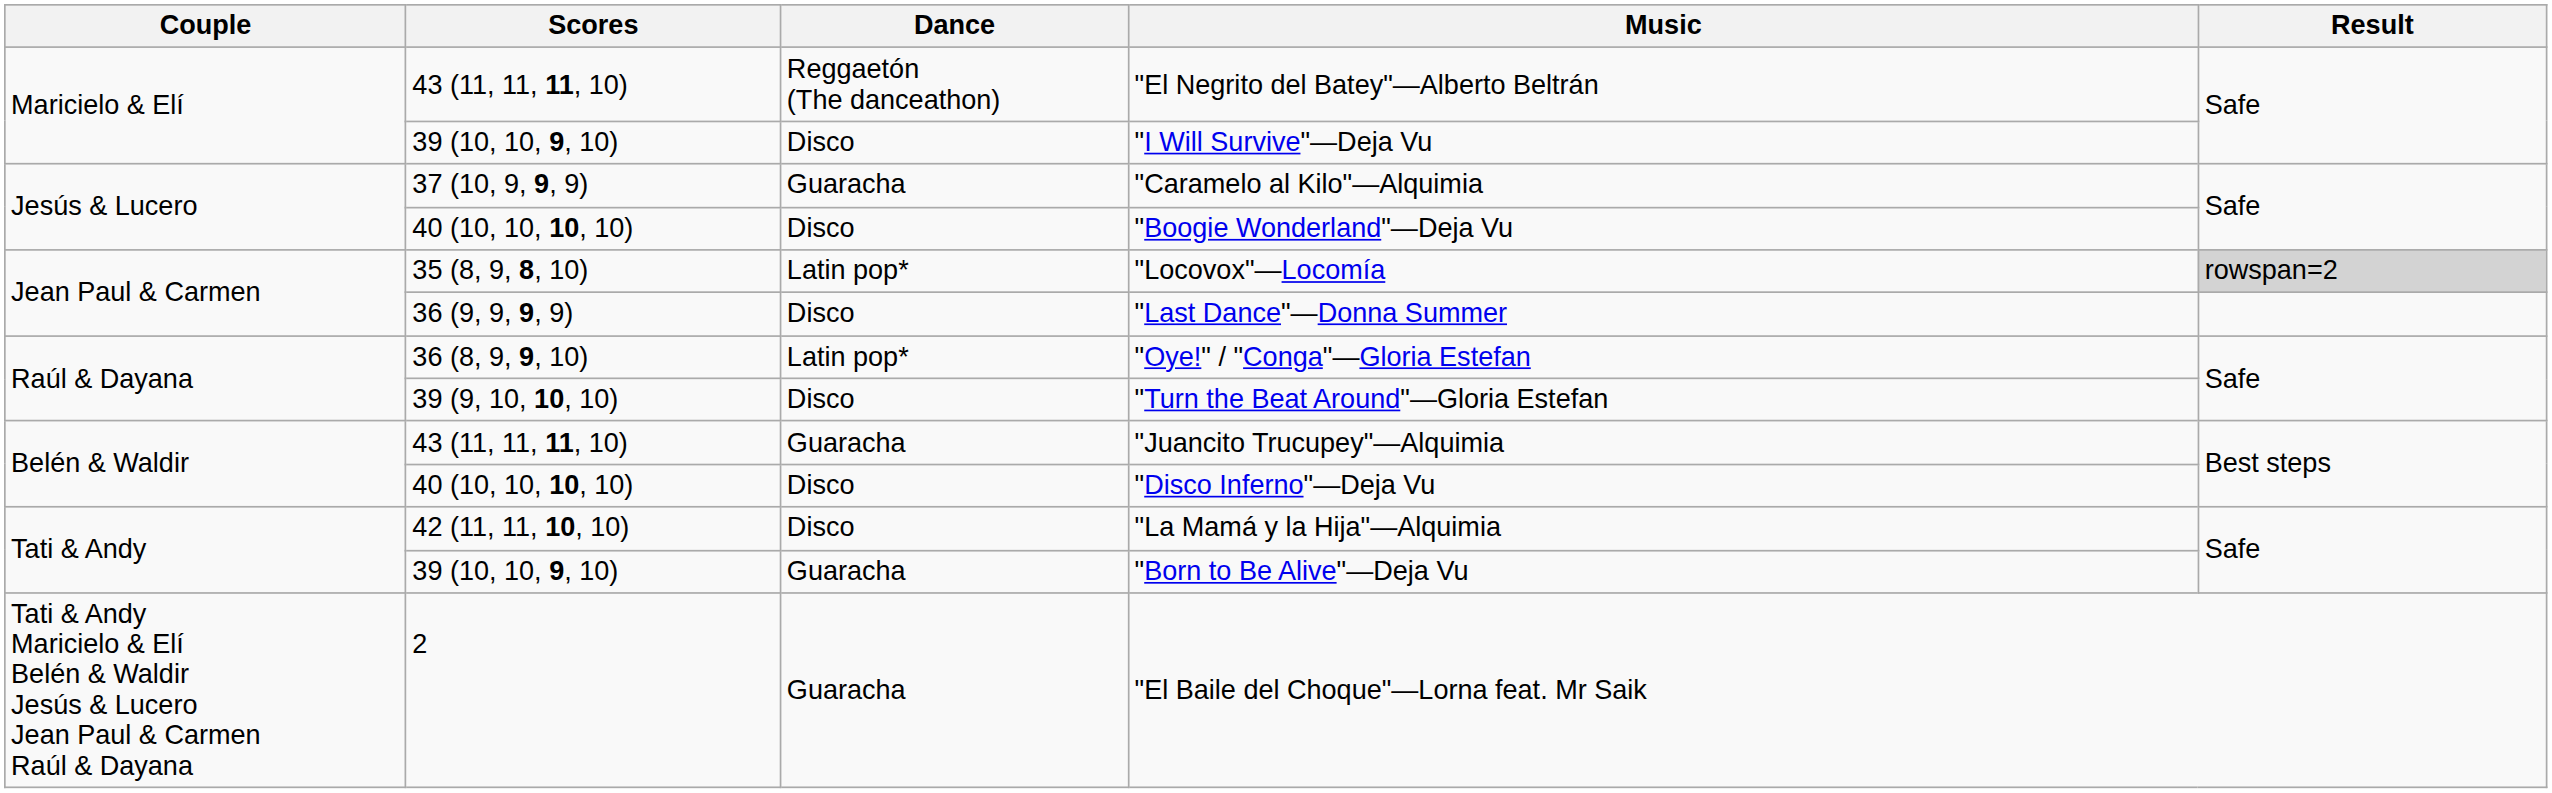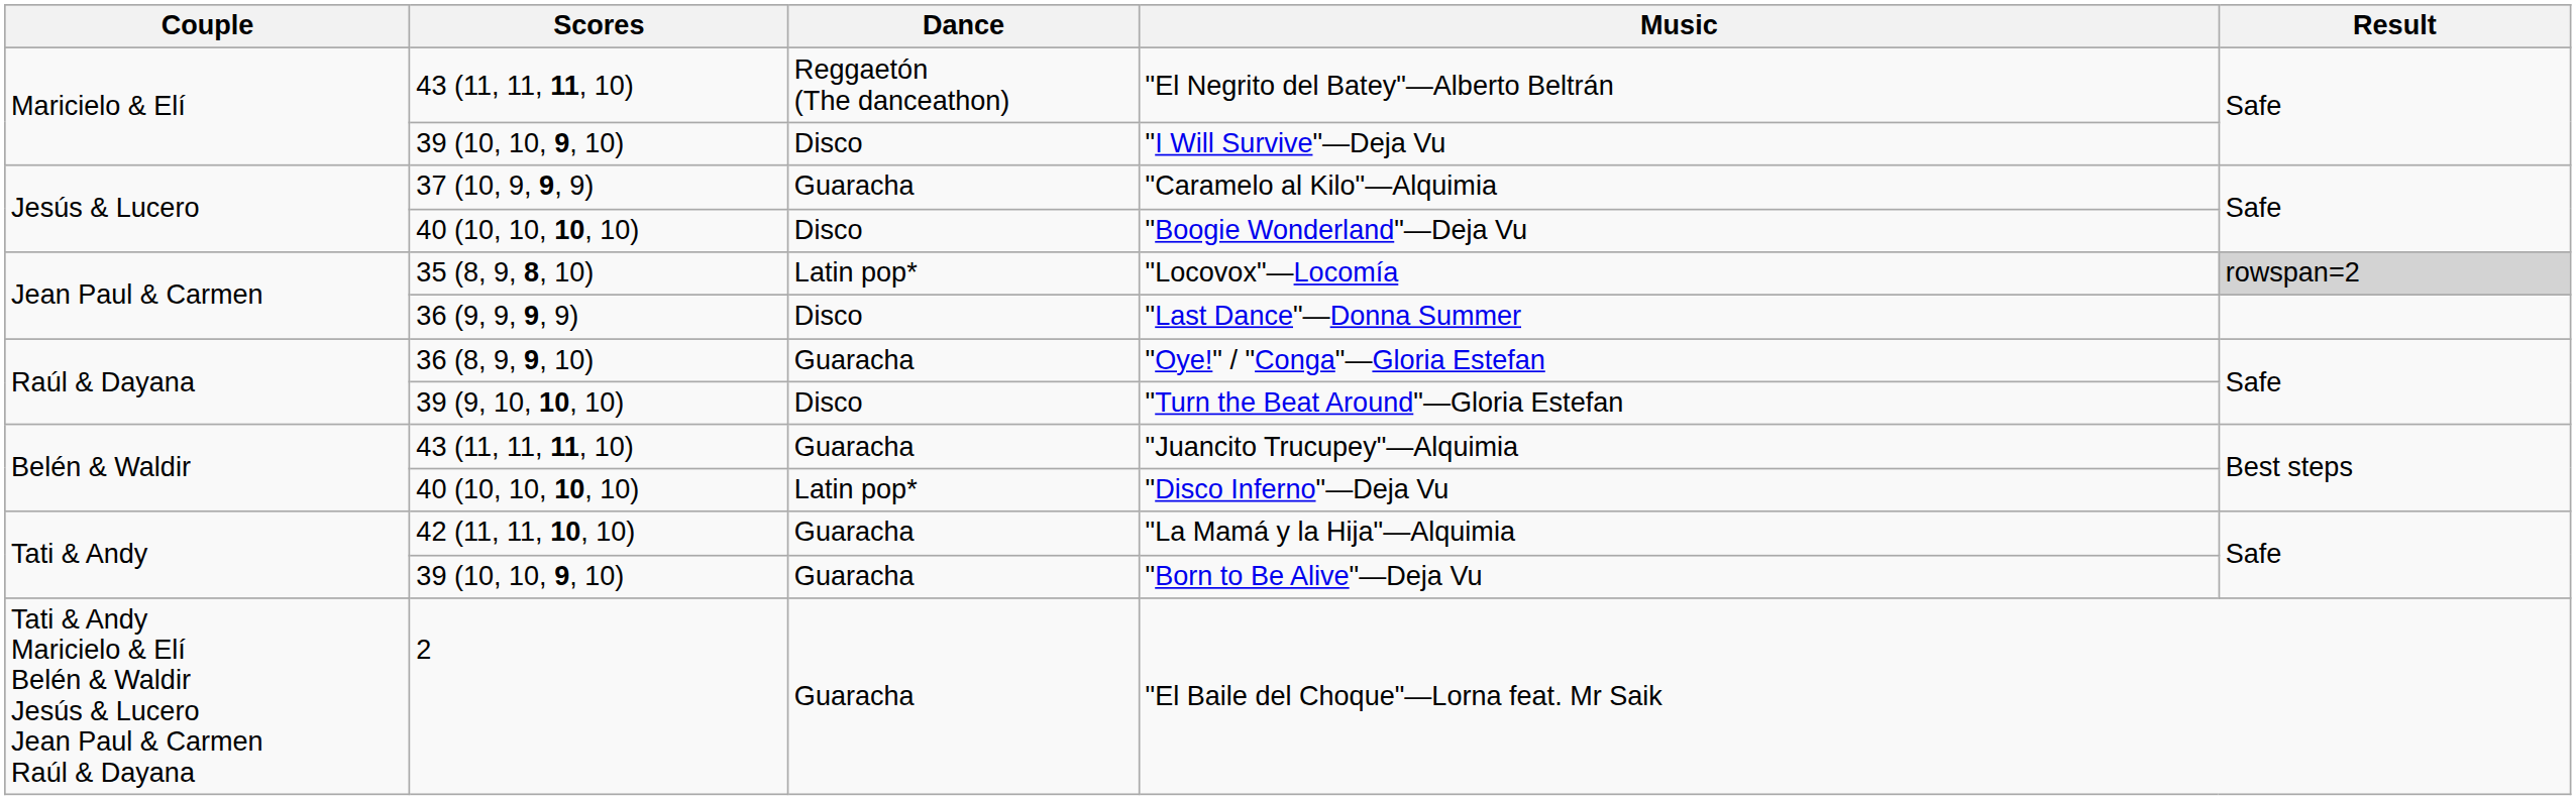"Oye!" / "Conga"—Gloria Estefan | Dance: Latin pop* -> Guaracha
"Disco Inferno"—Deja Vu | Dance: Disco -> Latin pop*
"La Mamá y la Hija"—Alquimia | Dance: Disco -> Guaracha
